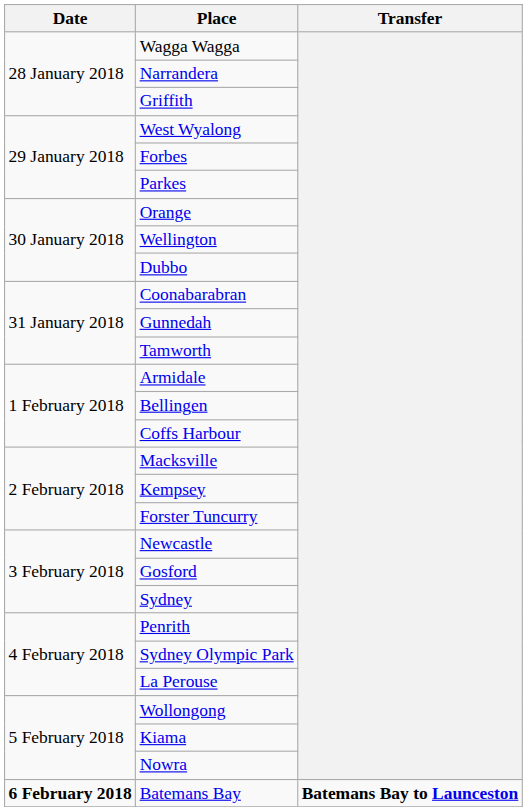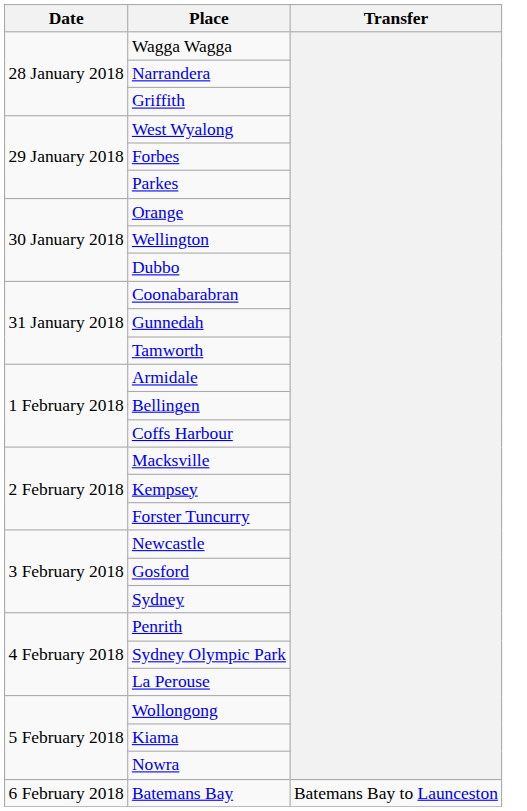Batemans Bay | Date: bold -> normal
Batemans Bay | Transfer: bold -> normal
